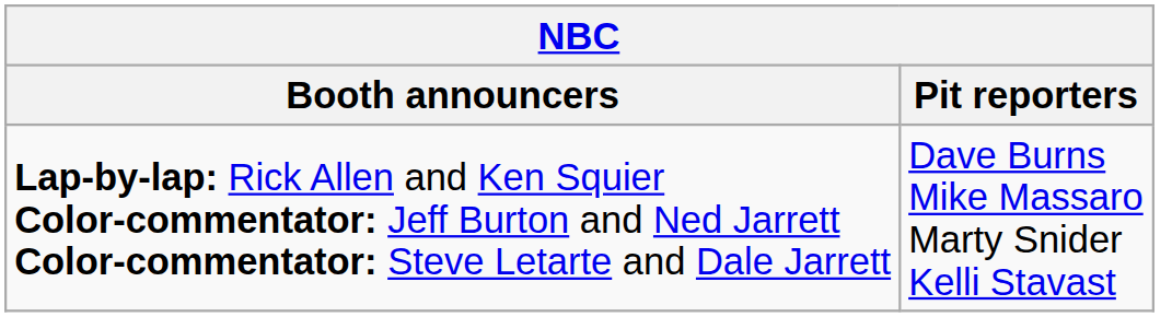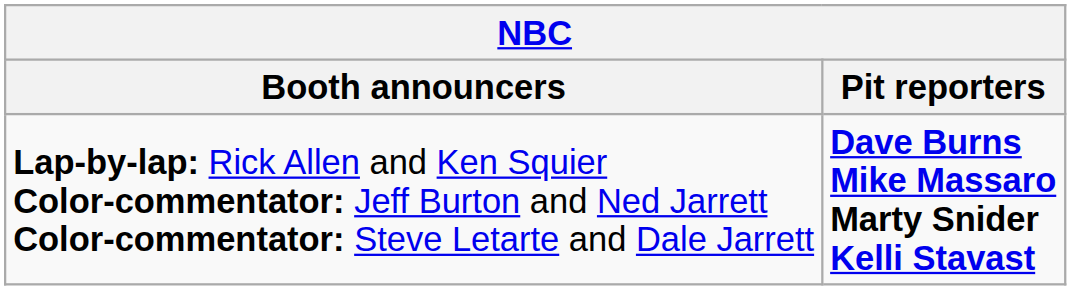row 3 | Pit reporters: normal -> bold
